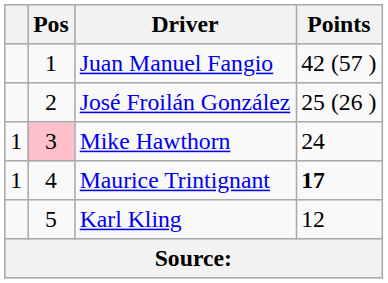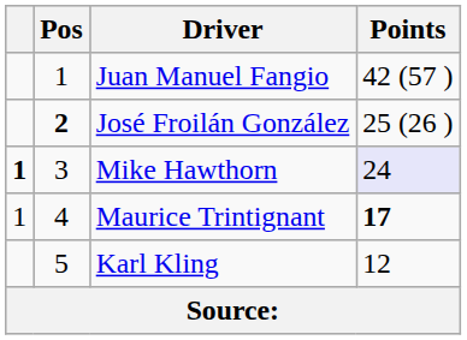José Froilán González | Pos: normal -> bold
Mike Hawthorn | column 1: normal -> bold
Mike Hawthorn | Pos: pink background -> no background
Mike Hawthorn | Points: no background -> lavender background
